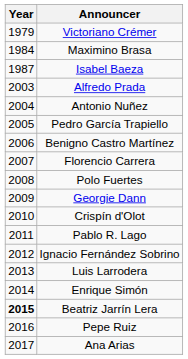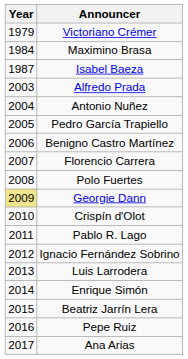Georgie Dann | Year: no background -> khaki background
Beatriz Jarrín Lera | Year: bold -> normal
